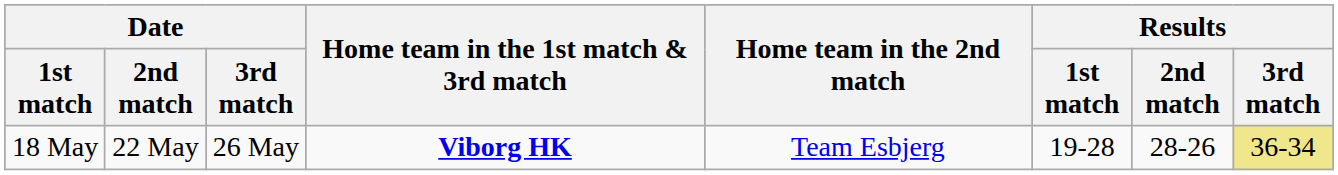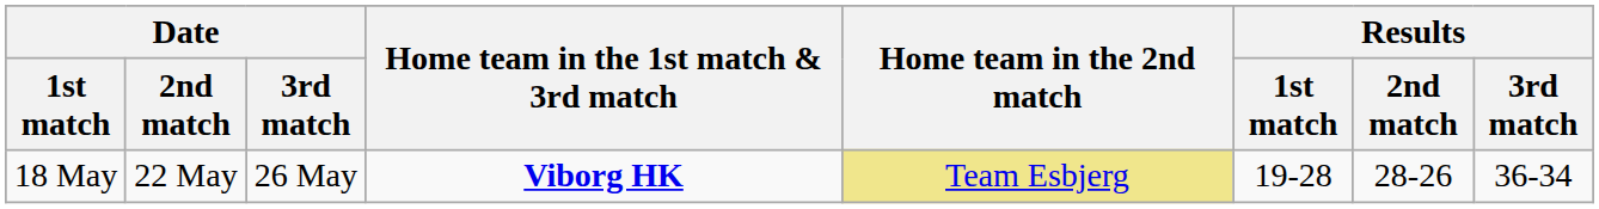18 May | Home team in the 2nd match: no background -> khaki background
18 May | Results / 3rd match: khaki background -> no background
